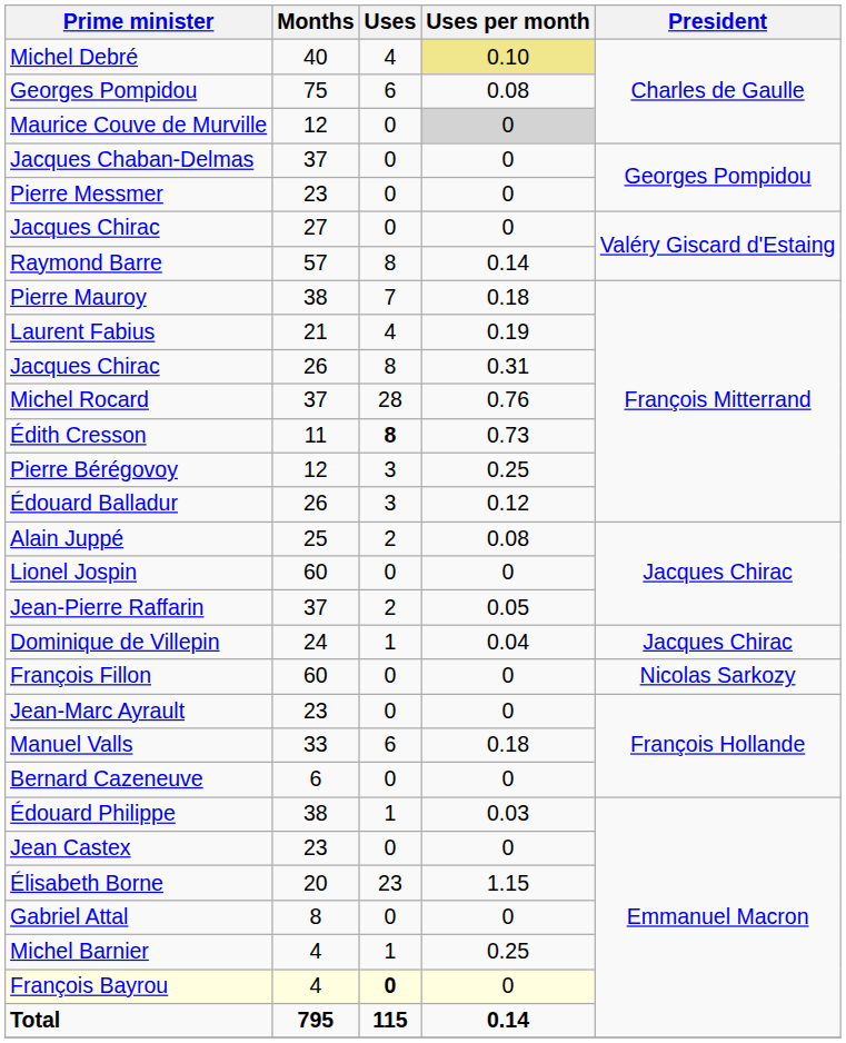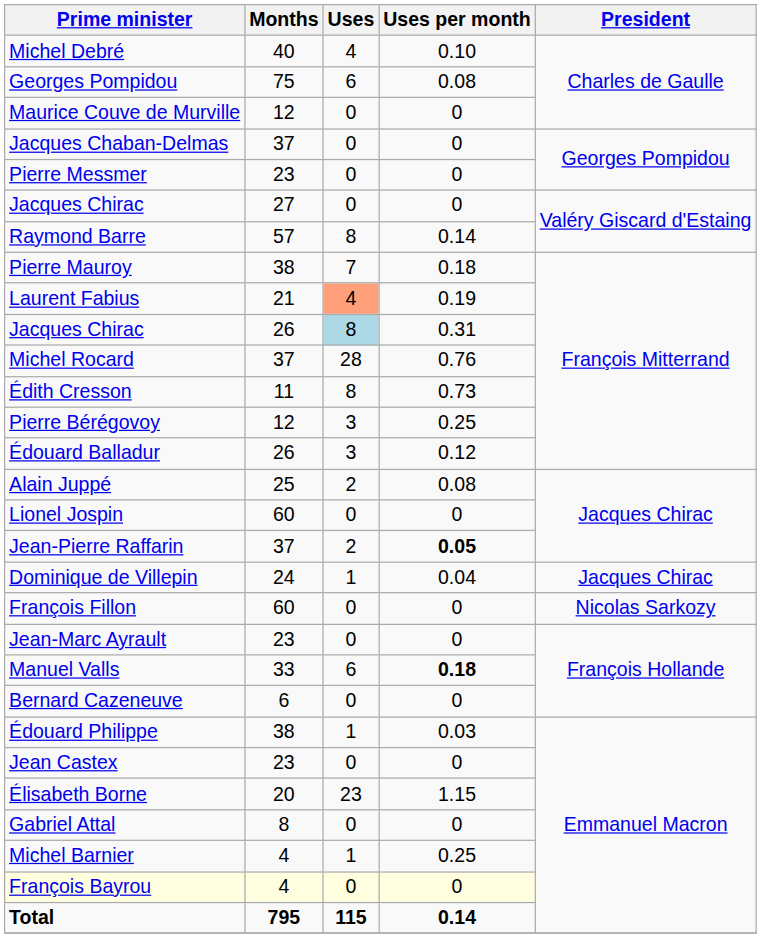Michel Debré | Uses per month: khaki background -> no background
Maurice Couve de Murville | Uses per month: lightgrey background -> no background
Laurent Fabius | Uses: no background -> lightsalmon background
Jacques Chirac / 26 | Uses: no background -> lightblue background
Édith Cresson | Uses: bold -> normal
Jean-Pierre Raffarin | Uses per month: normal -> bold
Manuel Valls | Uses per month: normal -> bold
François Bayrou | Uses: bold -> normal
